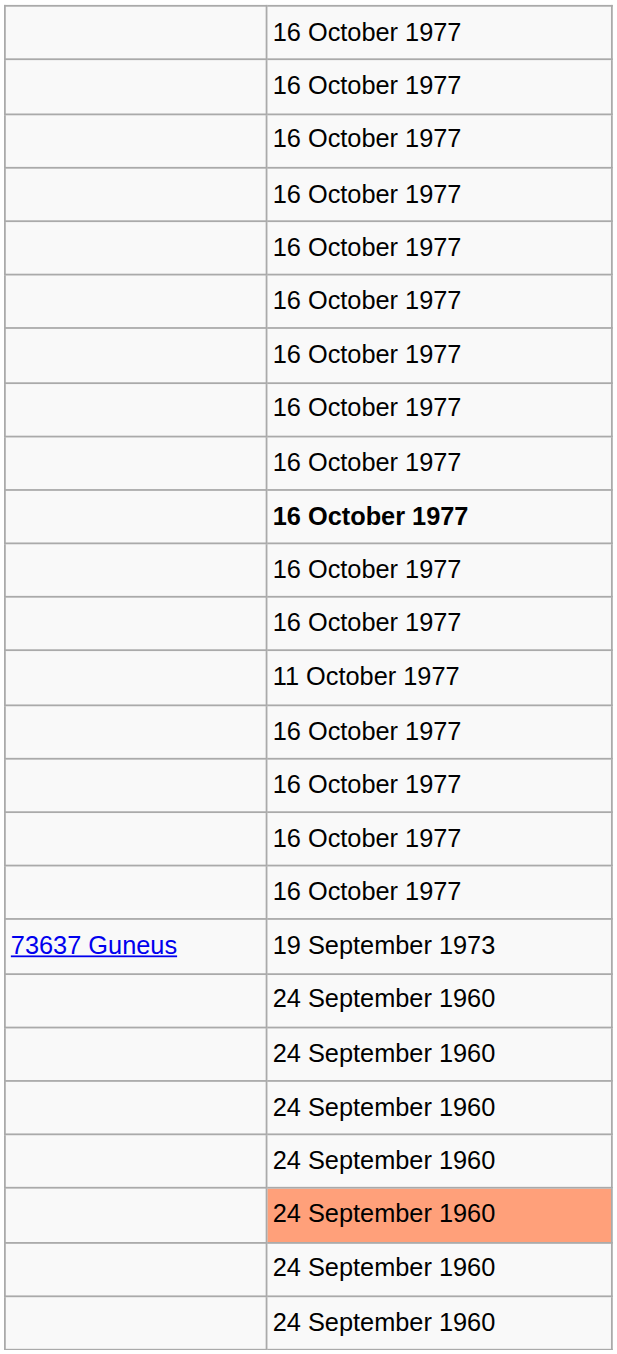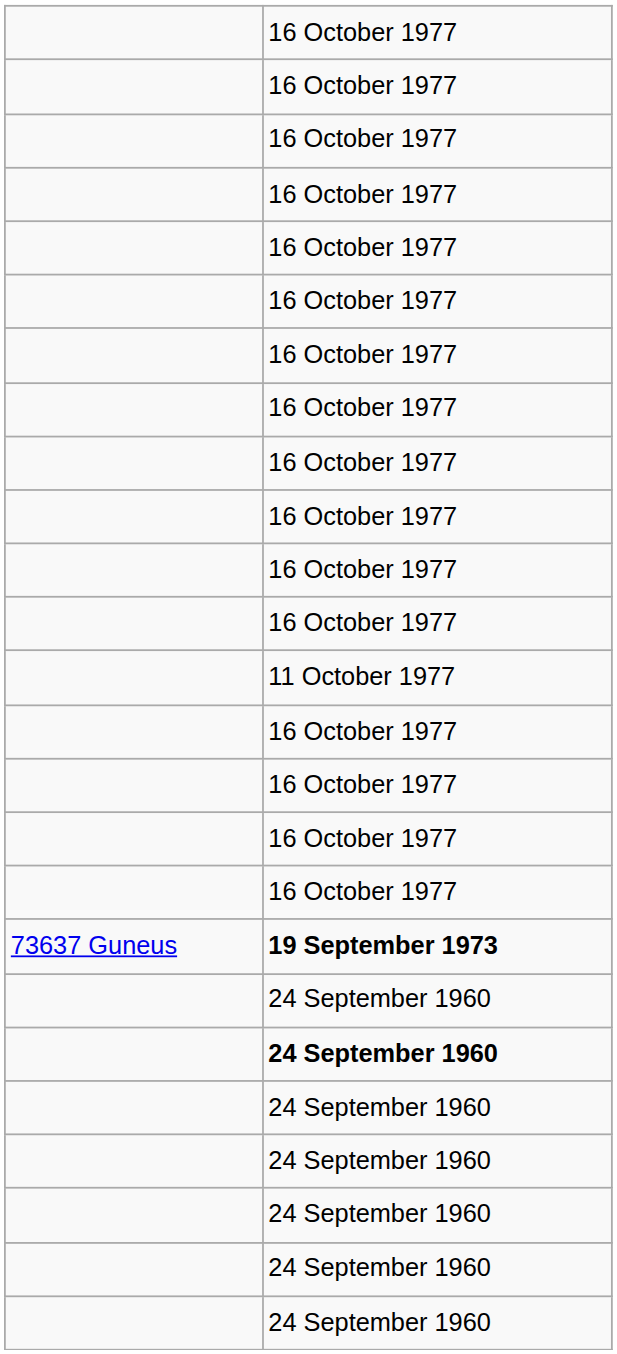row 10 | column 2: bold -> normal
row 18 | column 2: normal -> bold
row 20 | column 2: normal -> bold
row 23 | column 2: lightsalmon background -> no background
